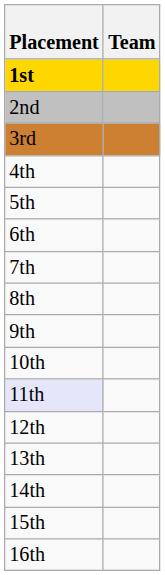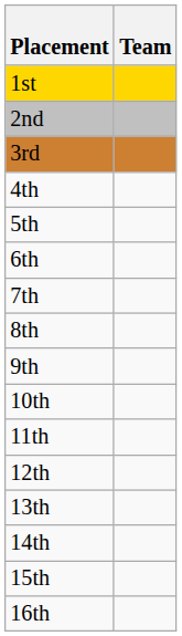1st | Placement: bold -> normal
11th | Placement: lavender background -> no background
